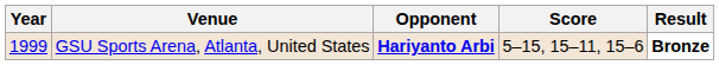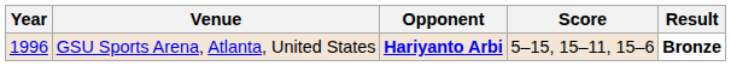GSU Sports Arena, Atlanta, United States | Year: 1999 -> 1996
